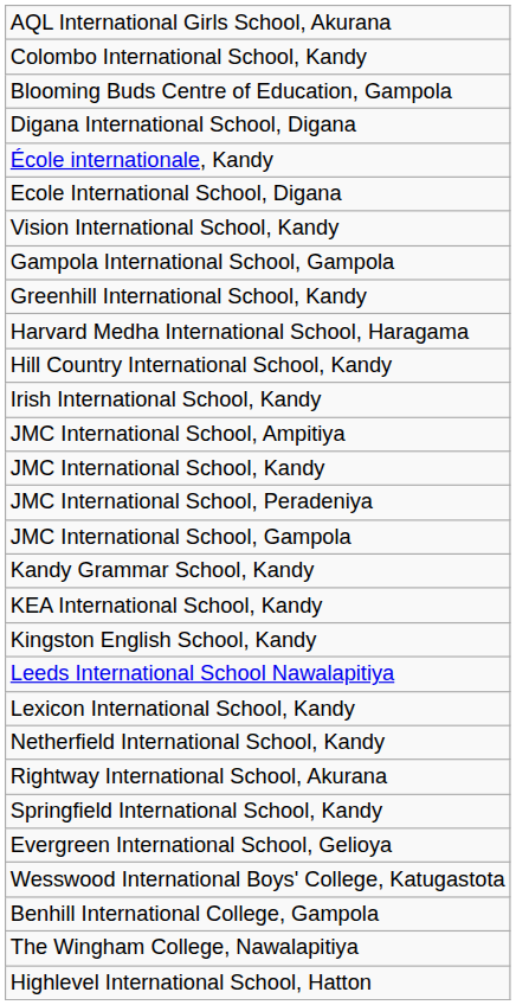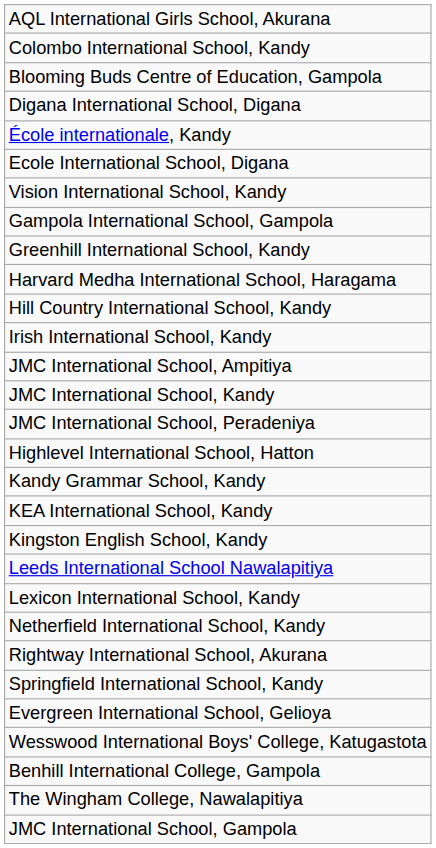row 16 | column 1: JMC International School, Gampola -> Highlevel International School, Hatton
row 29 | column 1: Highlevel International School, Hatton -> JMC International School, Gampola
